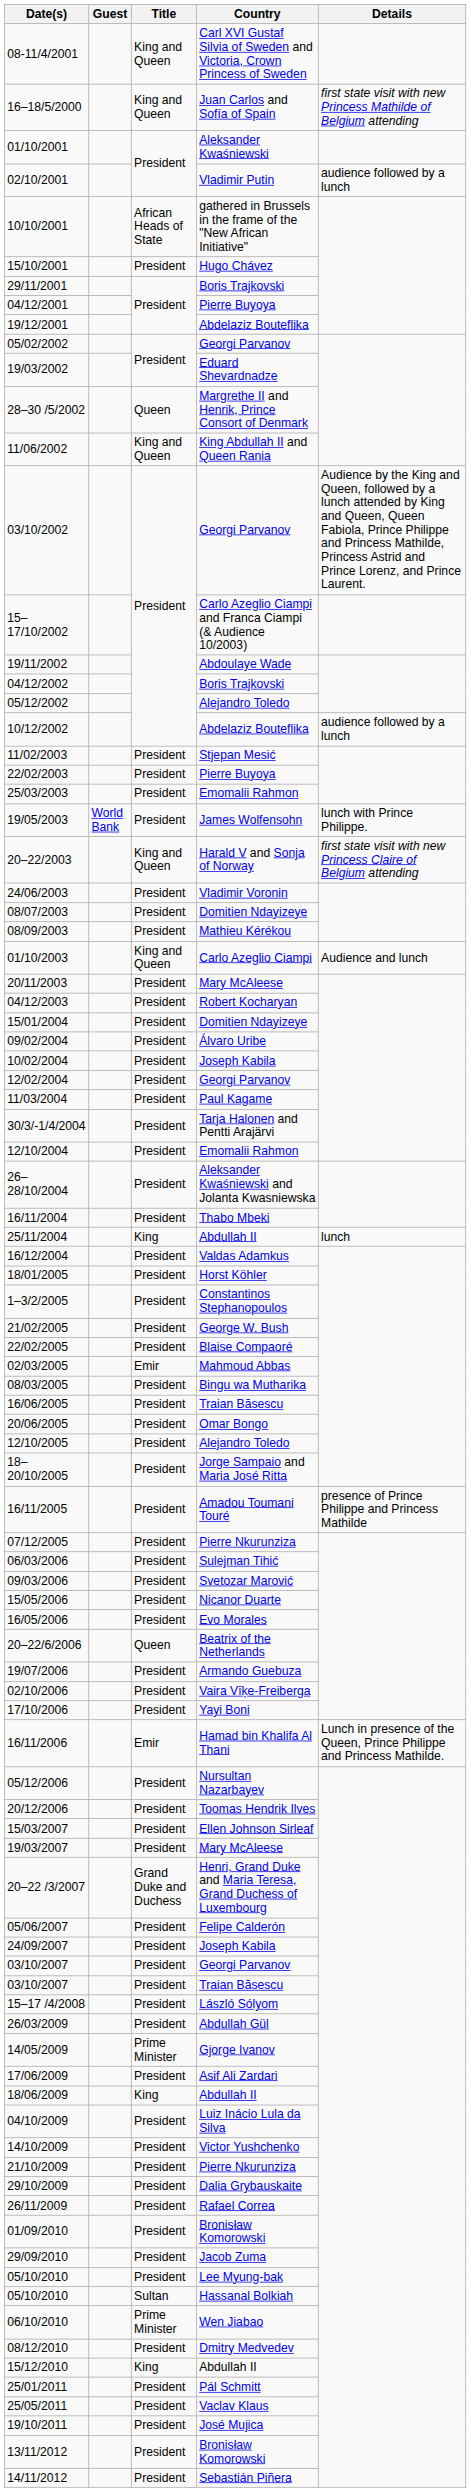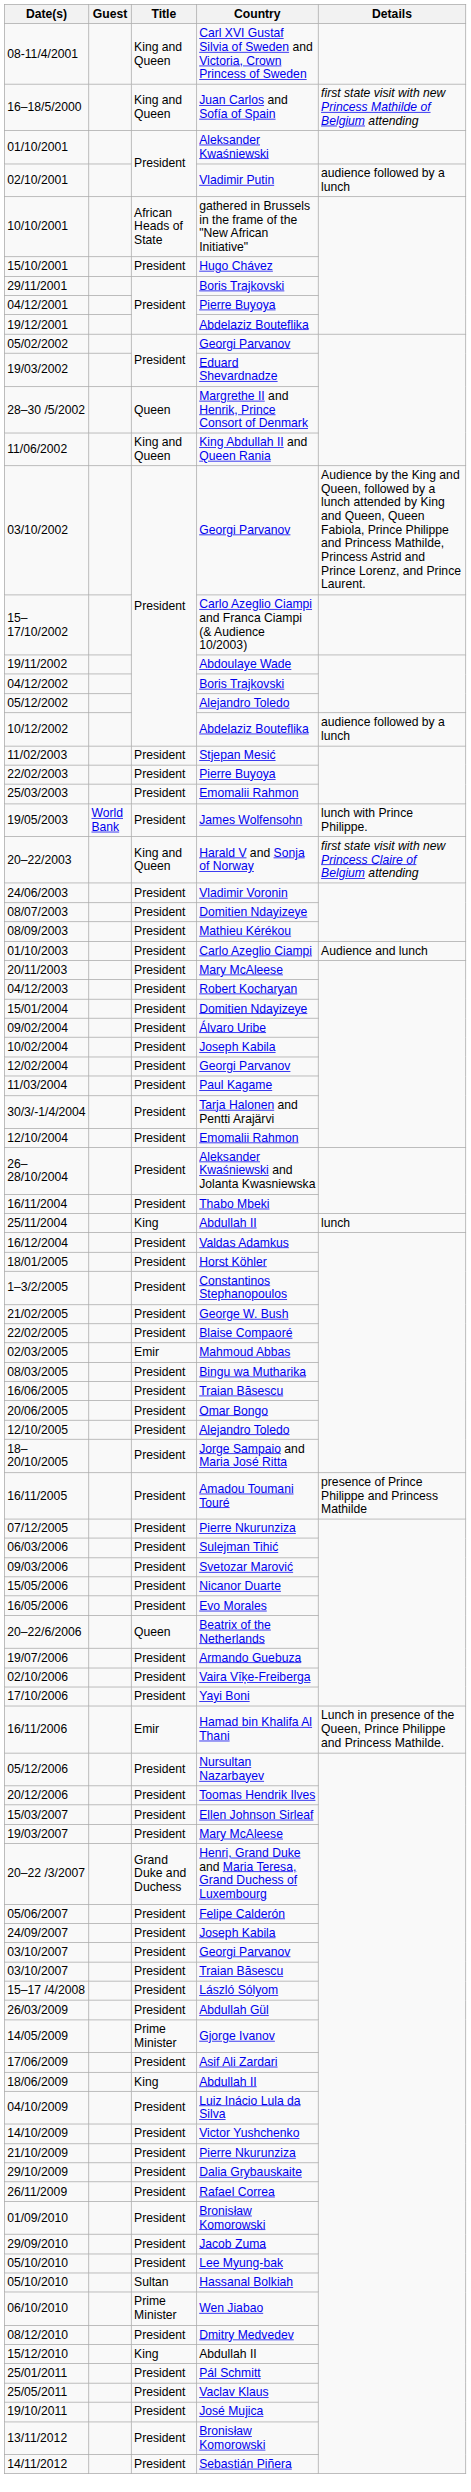01/10/2003 | Title: King and Queen -> President
